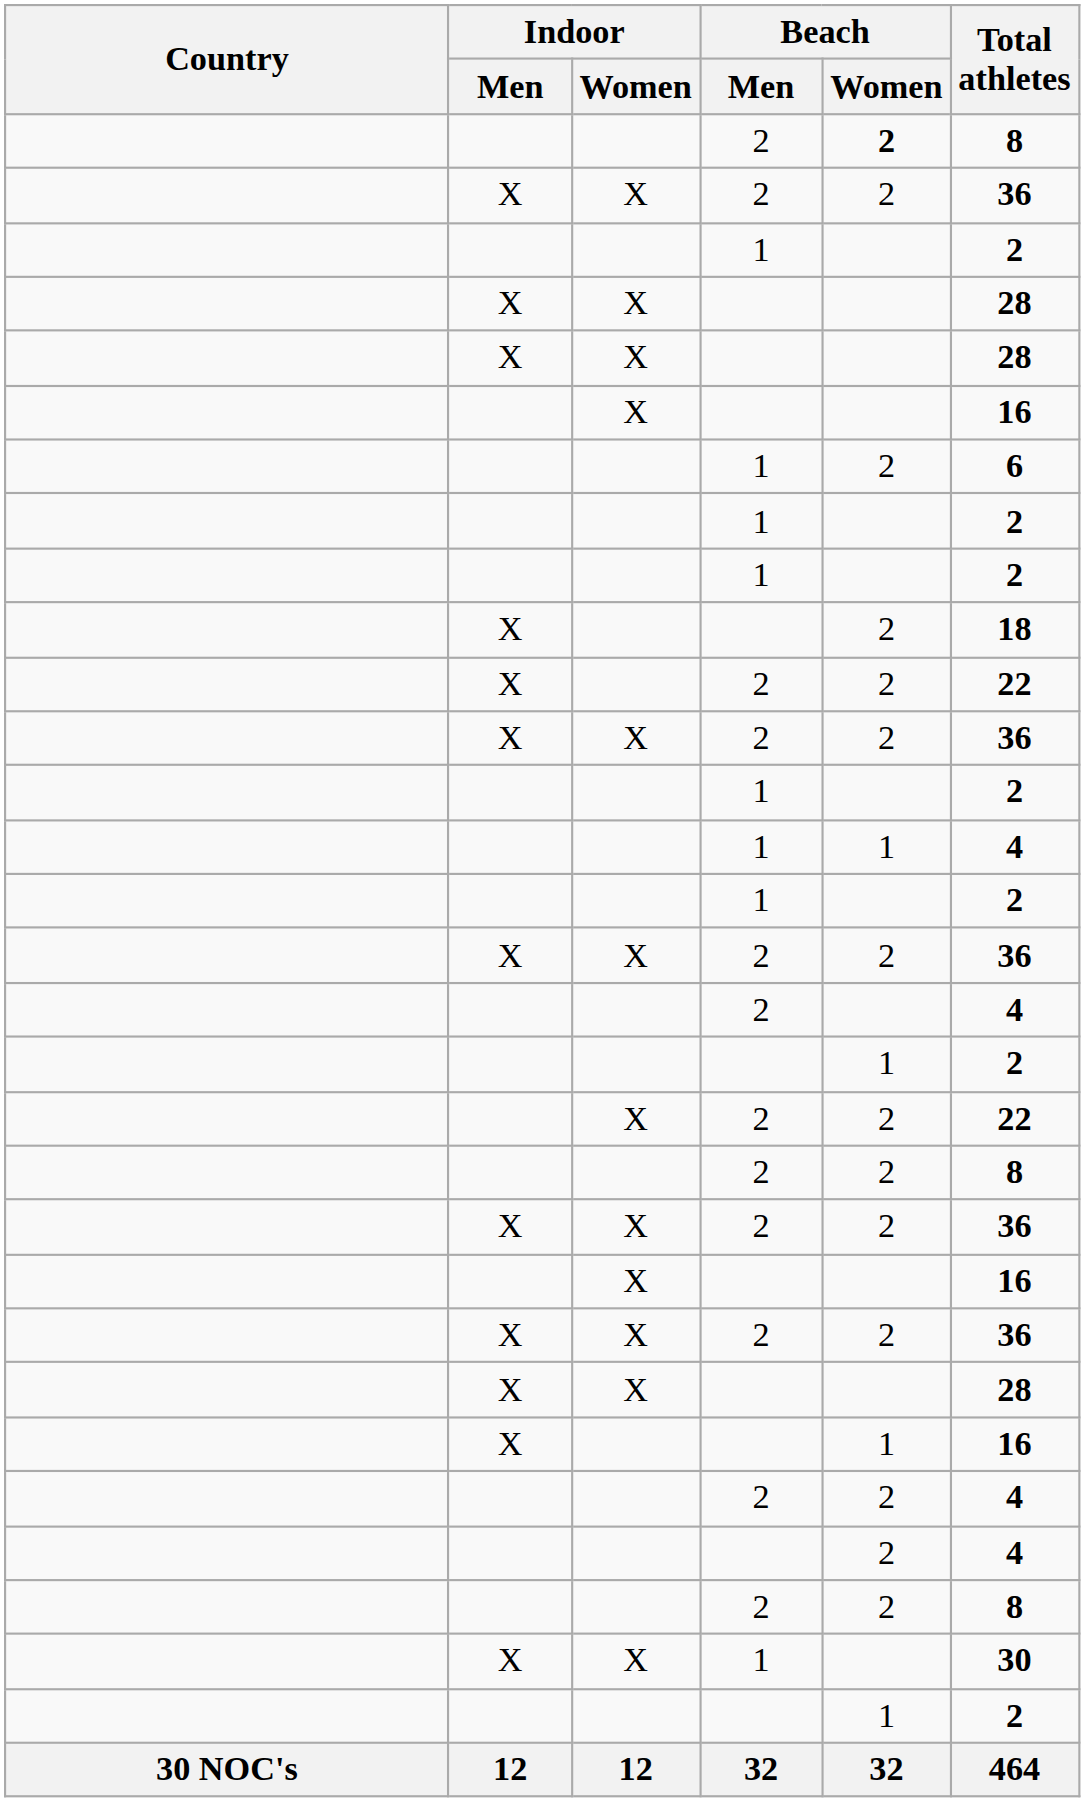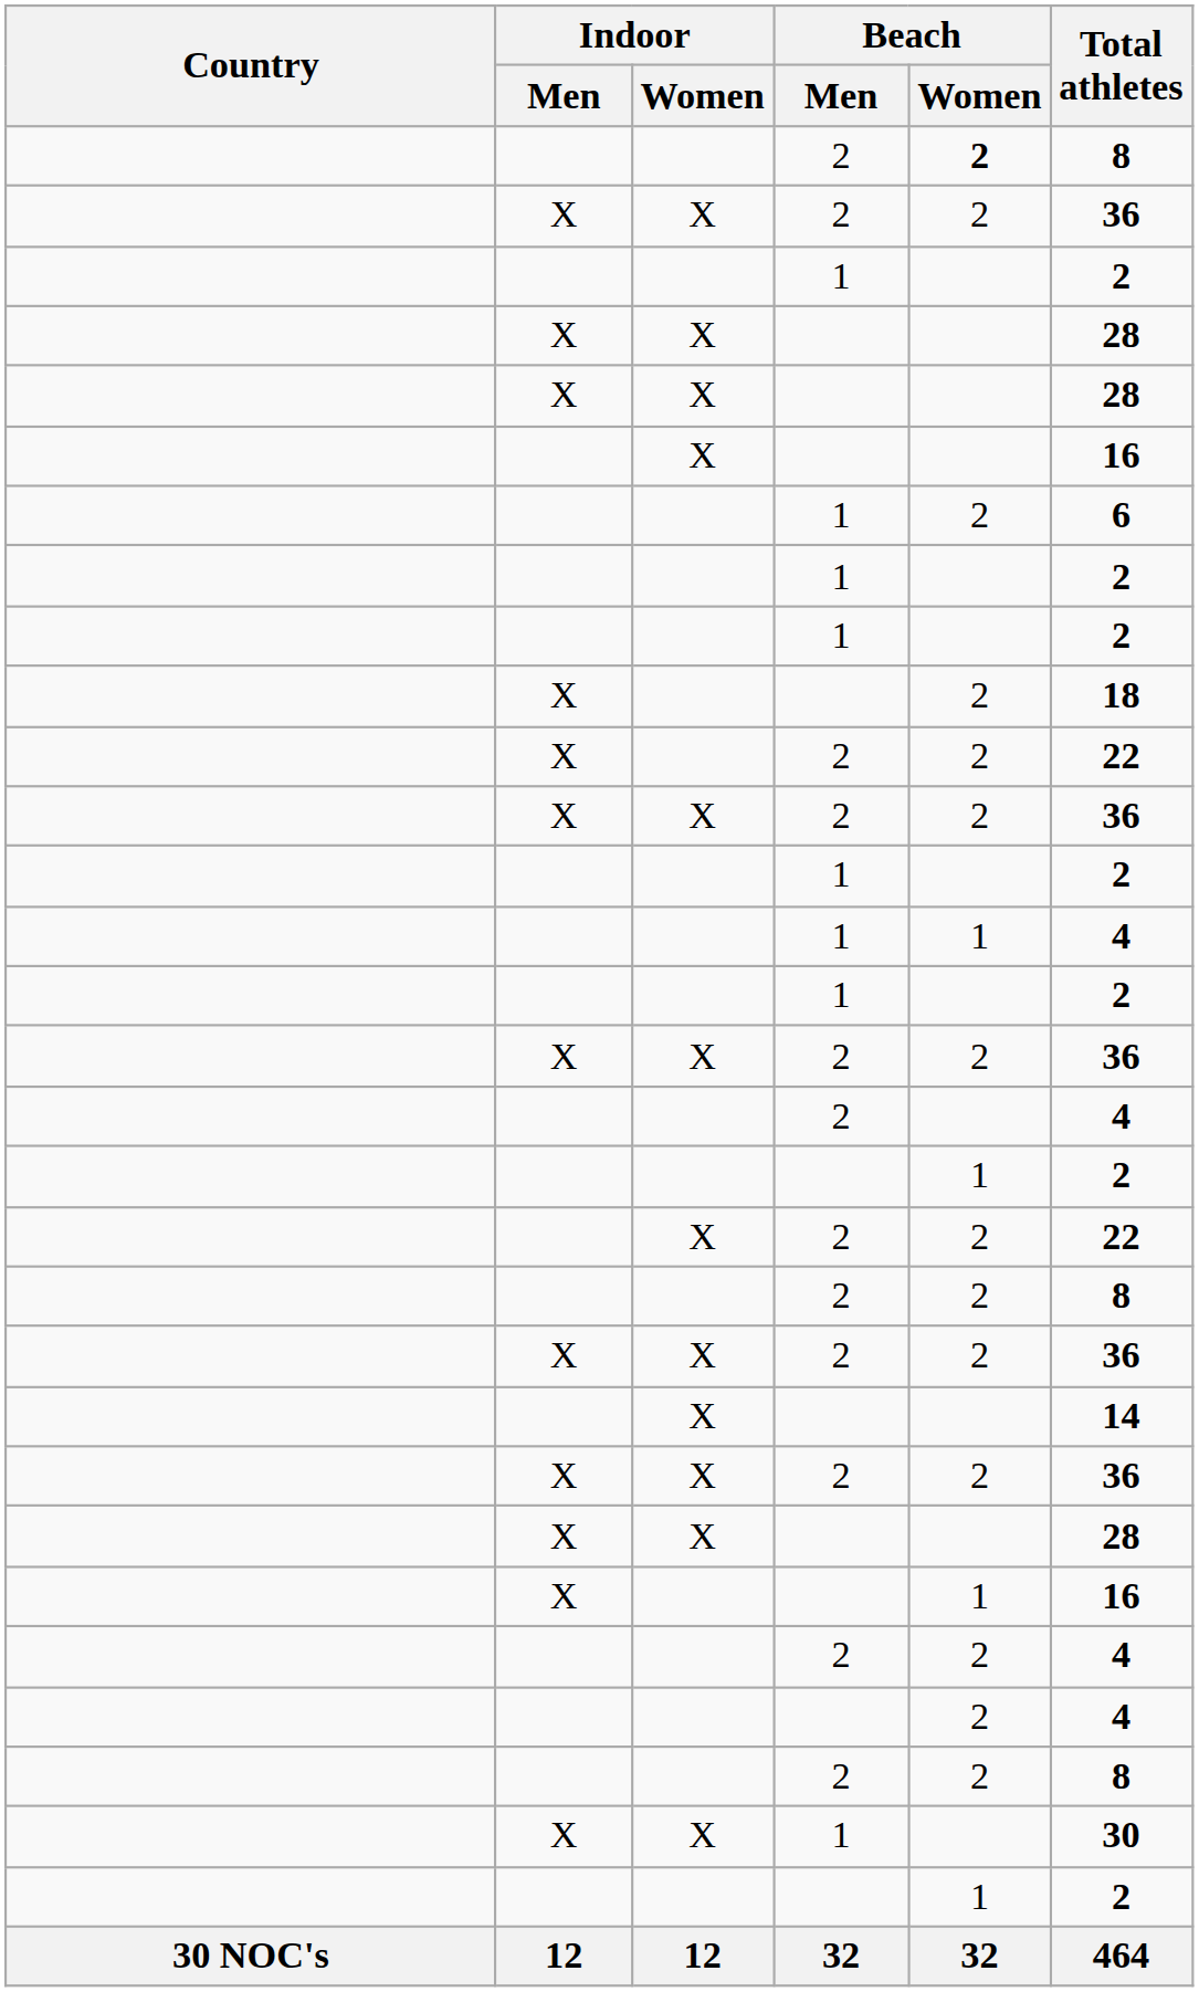row 24 | Total athletes: 16 -> 14
